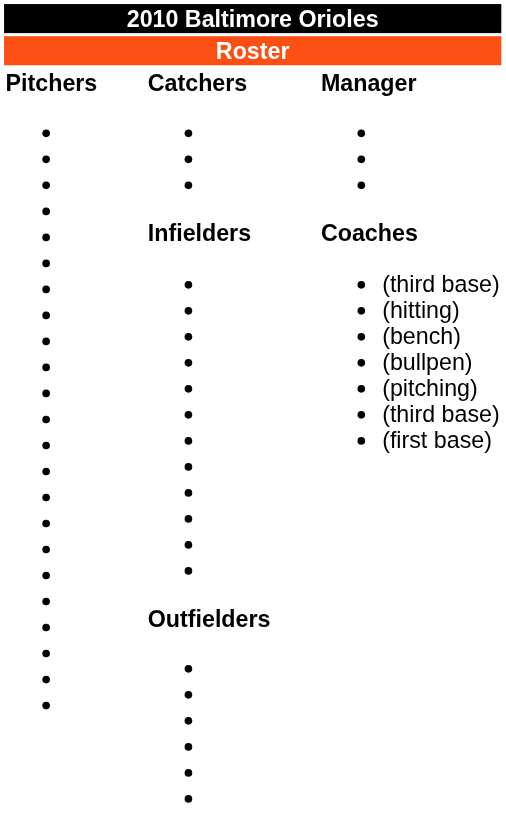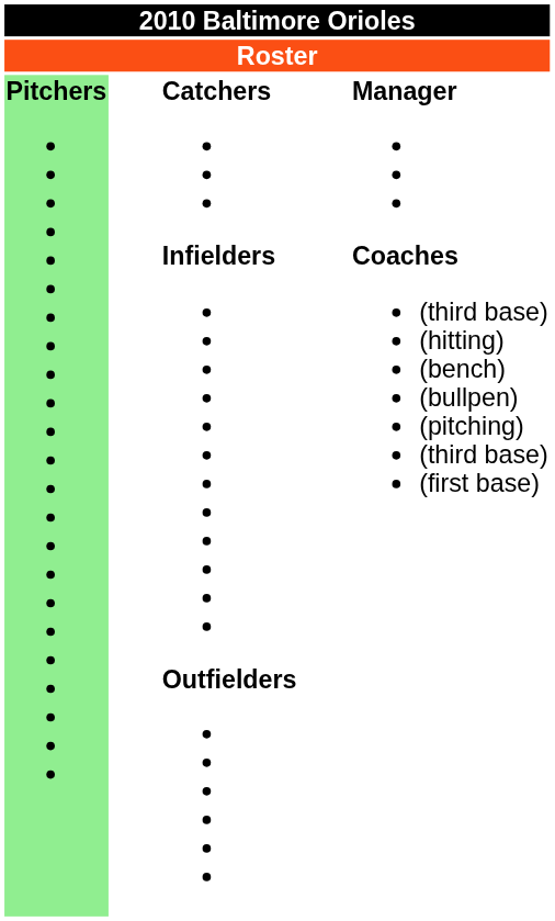Pitchers | column 1: no background -> lightgreen background
